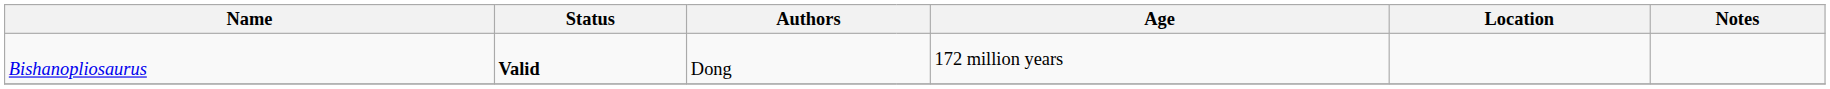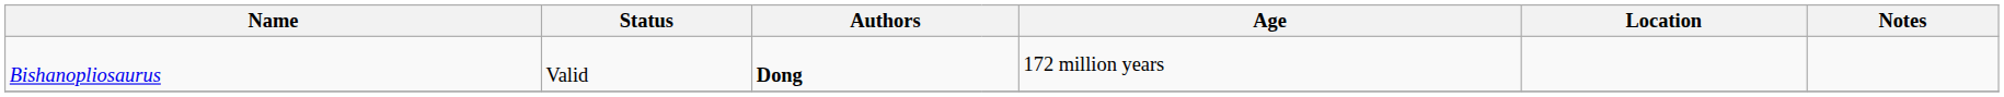Bishanopliosaurus | Status: bold -> normal
Bishanopliosaurus | column 3: normal -> bold
